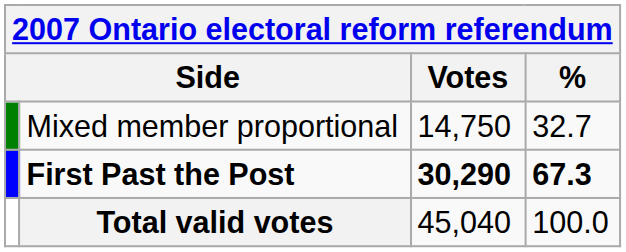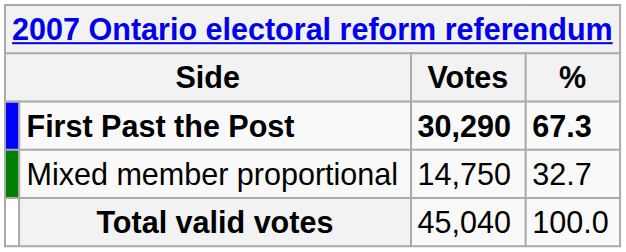rows swapped: First Past the Post <-> Mixed member proportional
